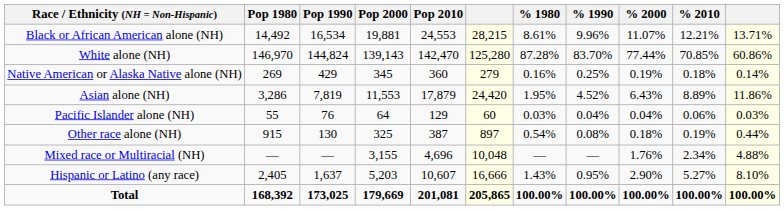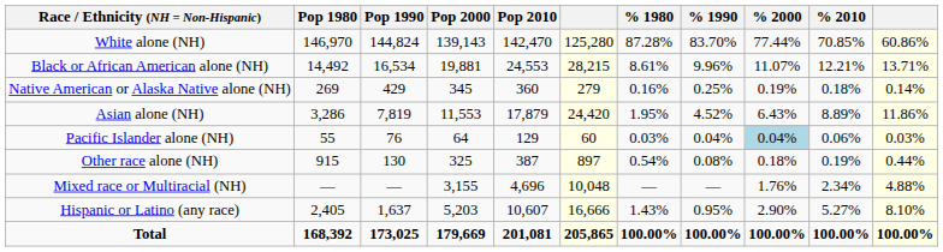rows swapped: White alone (NH) <-> Black or African American alone (NH)
Pacific Islander alone (NH) | % 2000: no background -> lightblue background
